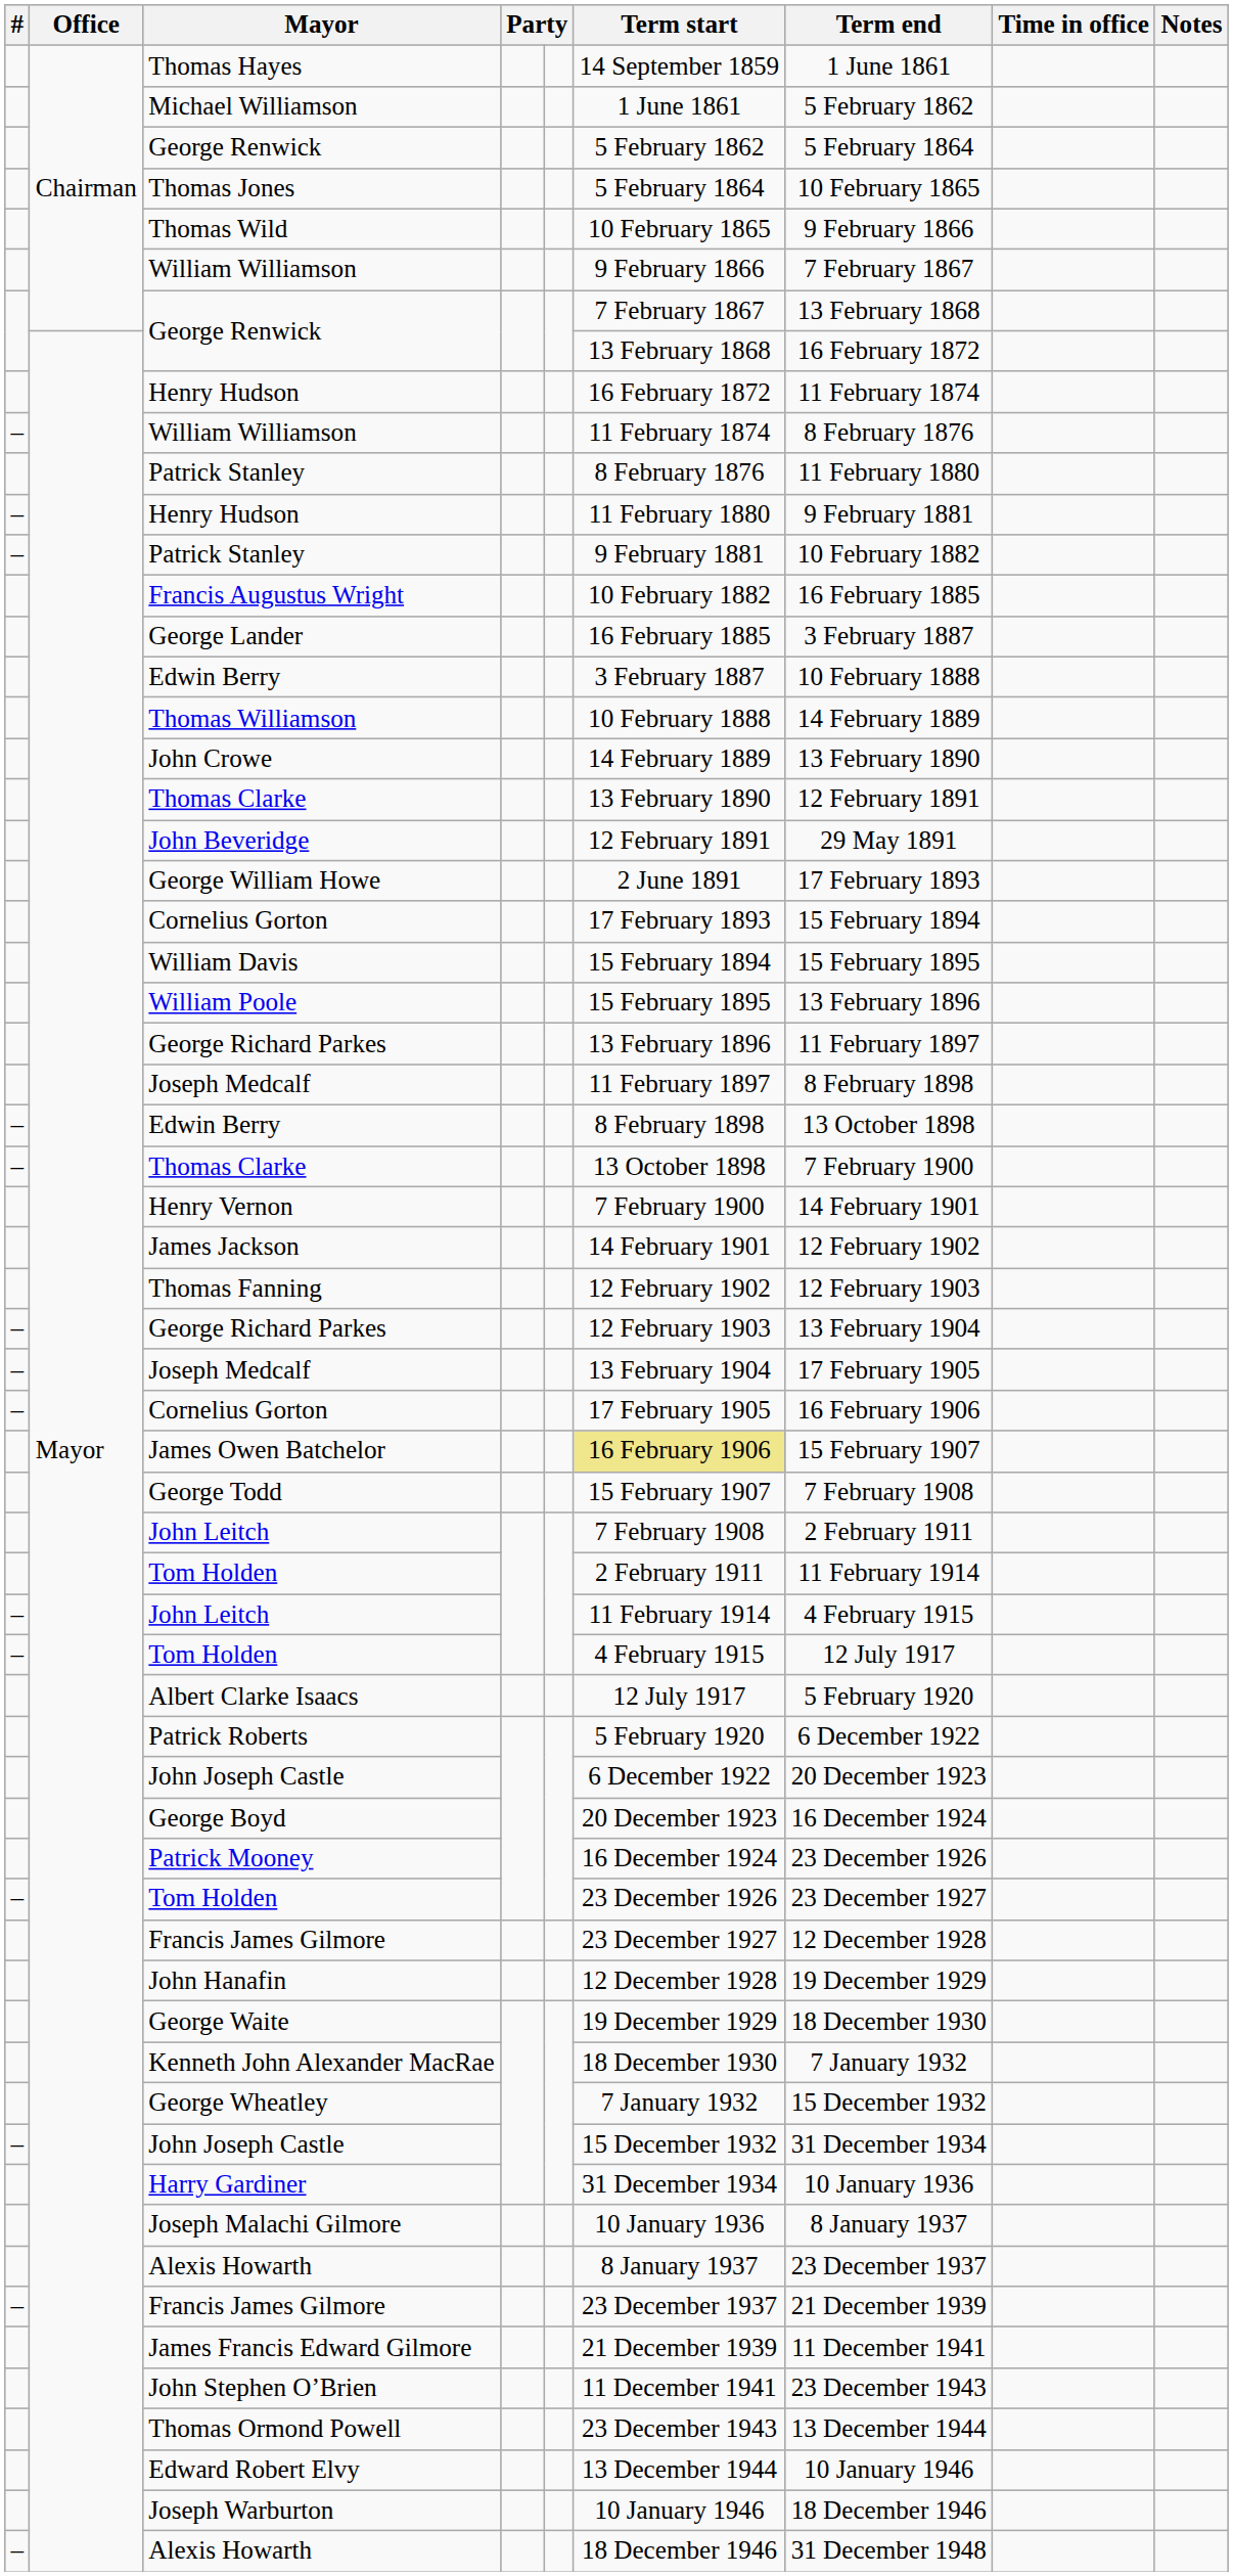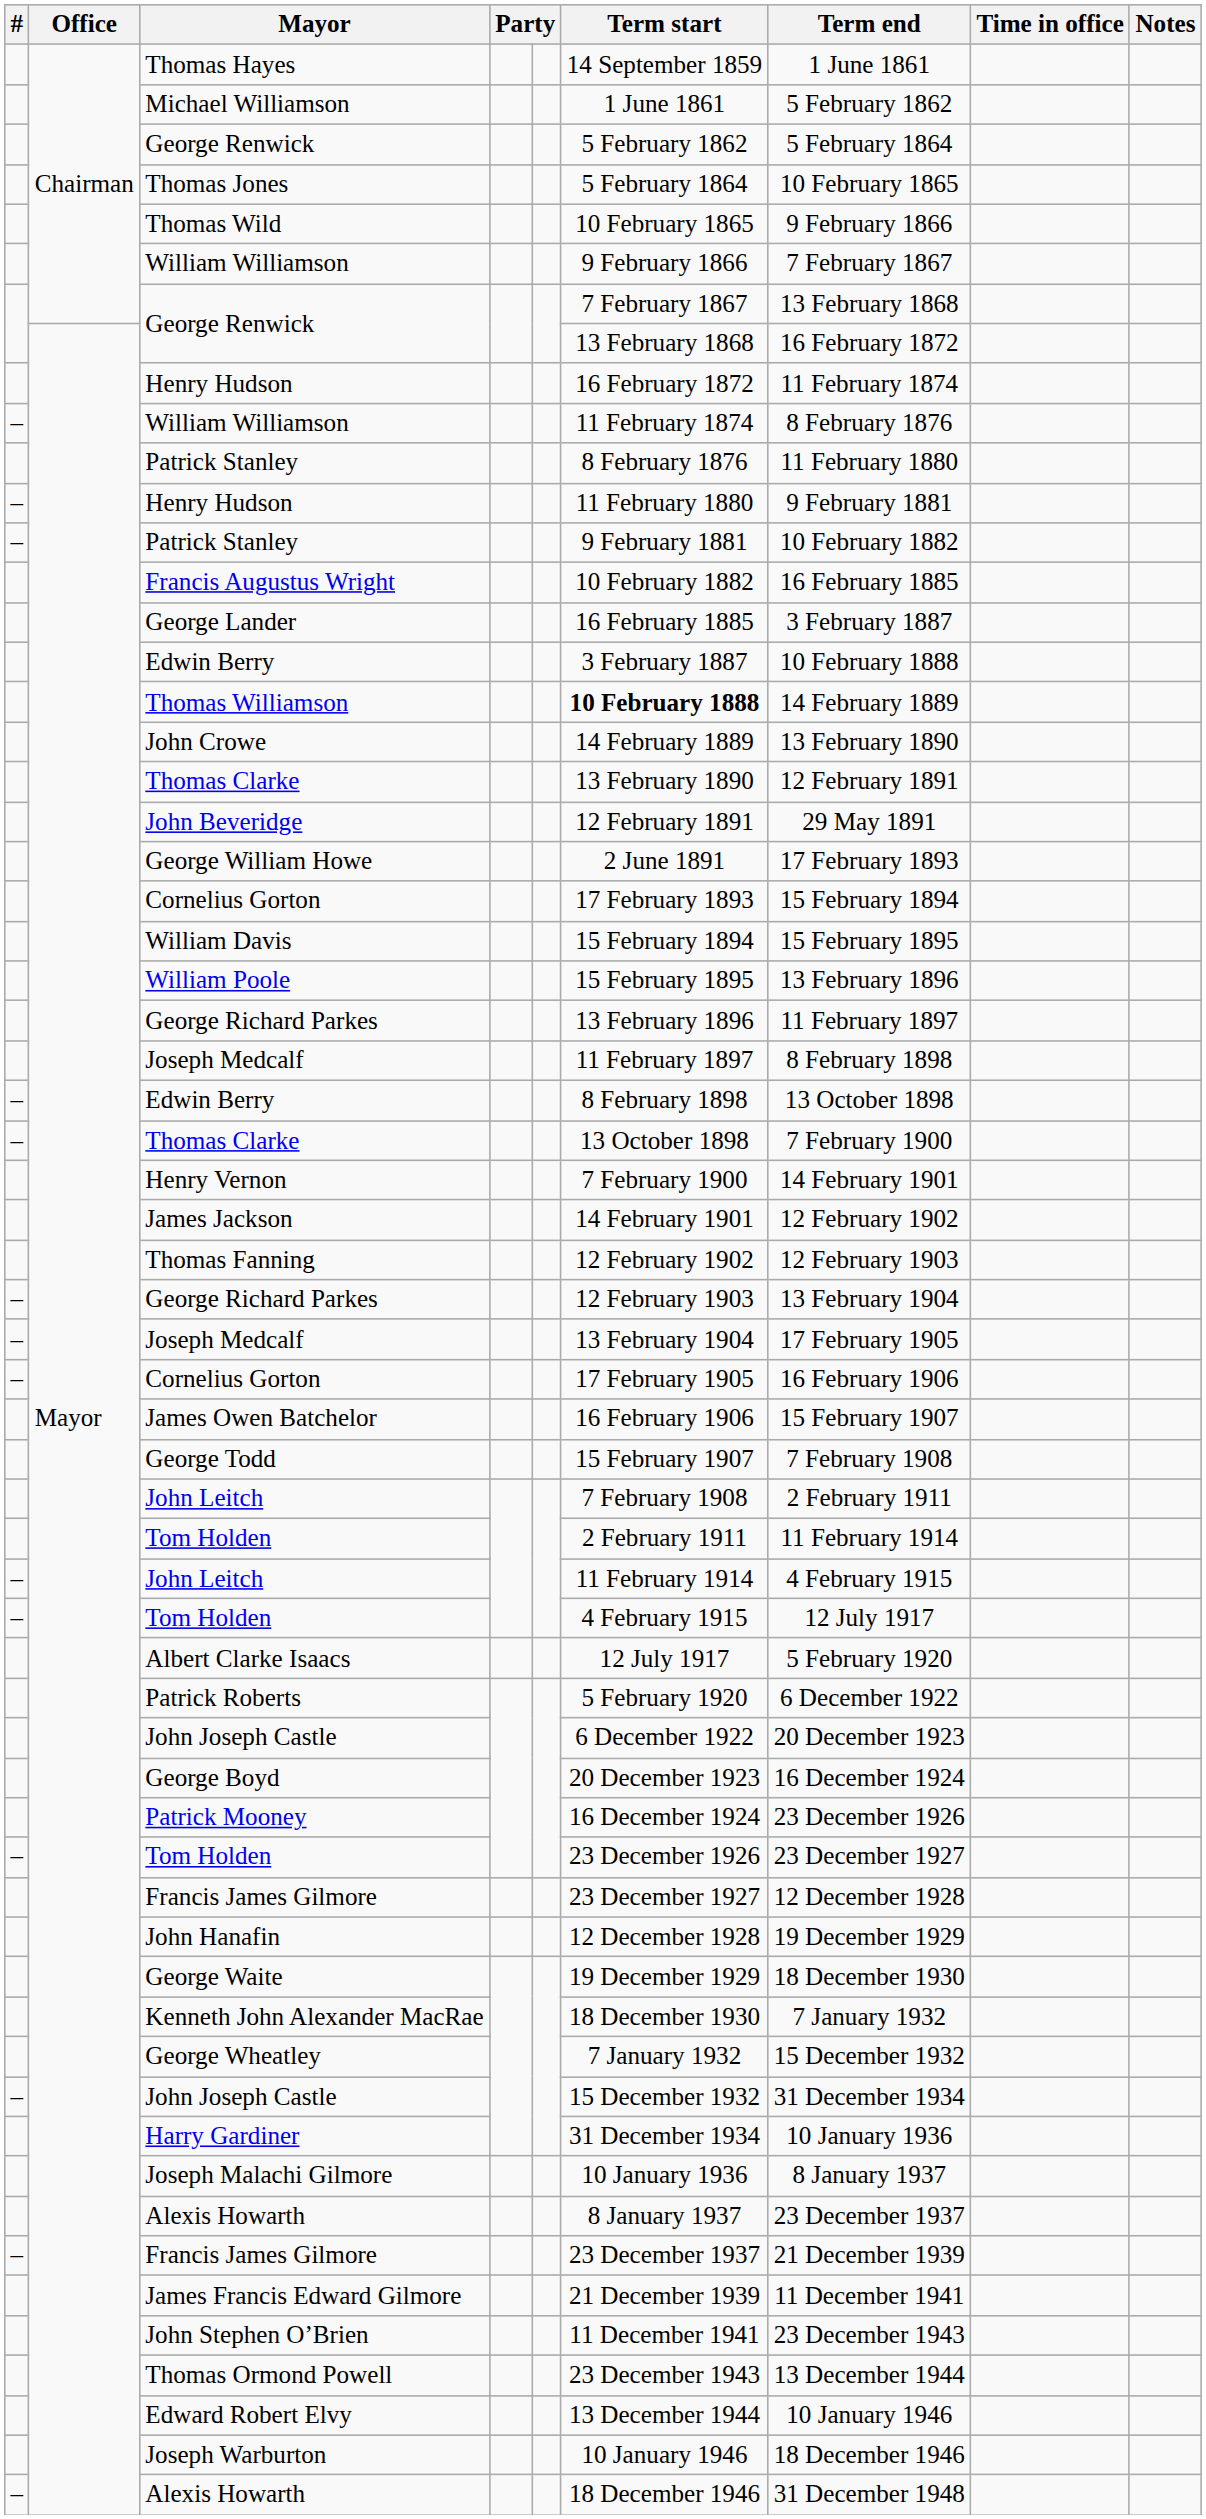Thomas Williamson | Term start: normal -> bold
James Owen Batchelor | Term start: khaki background -> no background
